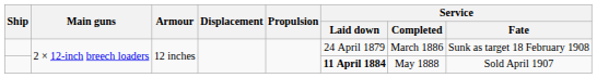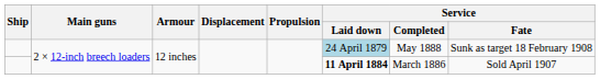row 3 | Service / Laid down: no background -> lightblue background
row 3 | Service / Completed: March 1886 -> May 1888
row 4 | Service / Completed: May 1888 -> March 1886
